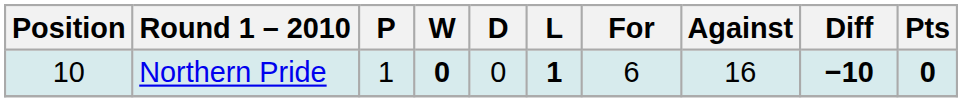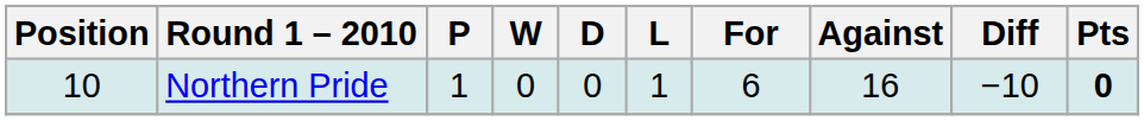Northern Pride | W: bold -> normal
Northern Pride | L: bold -> normal
Northern Pride | Diff: bold -> normal
